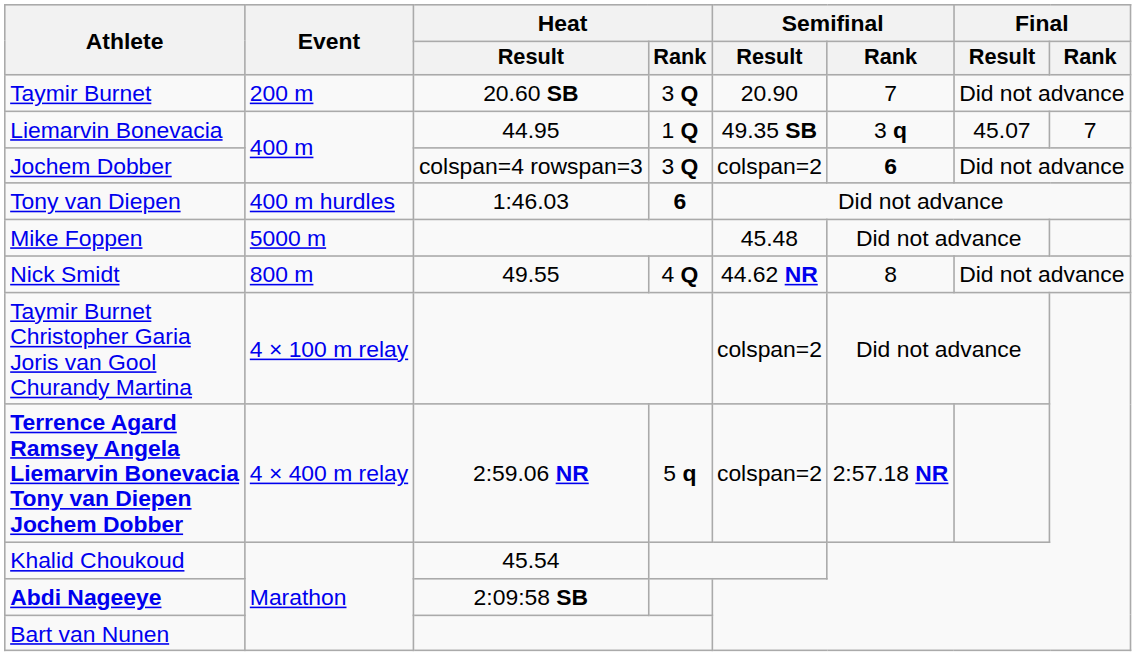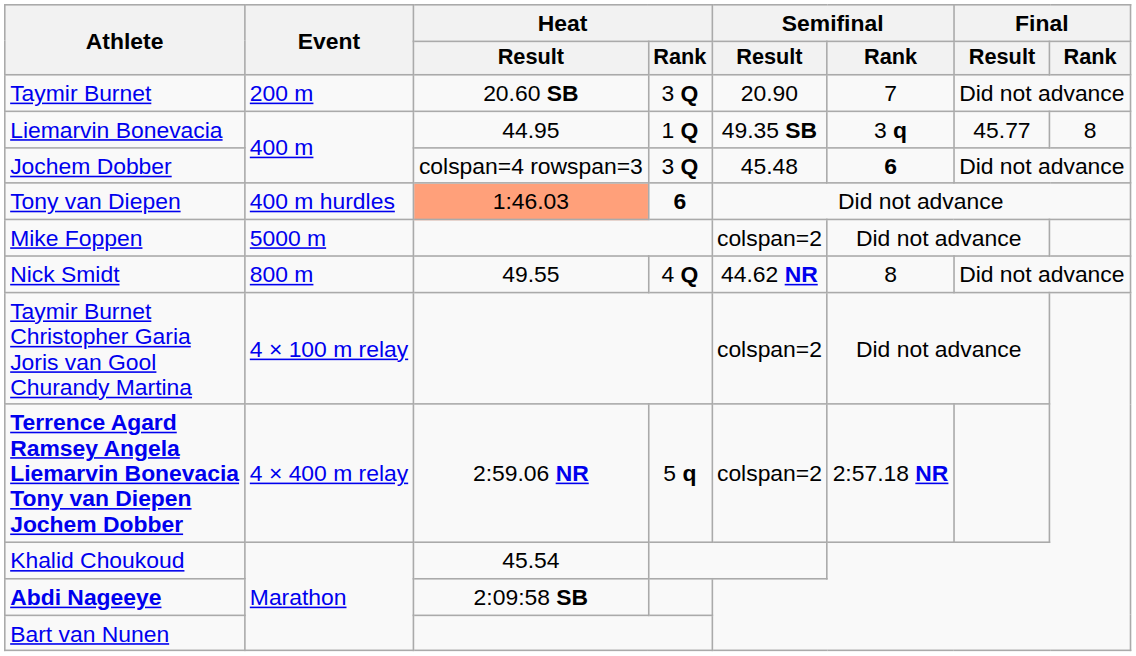Liemarvin Bonevacia | Final / Result: 45.07 -> 45.77
Liemarvin Bonevacia | Final / Rank: 7 -> 8
Jochem Dobber | Semifinal / Result: colspan=2 -> 45.48
Tony van Diepen | Heat / Result: no background -> lightsalmon background
Mike Foppen | Semifinal / Result: 45.48 -> colspan=2
